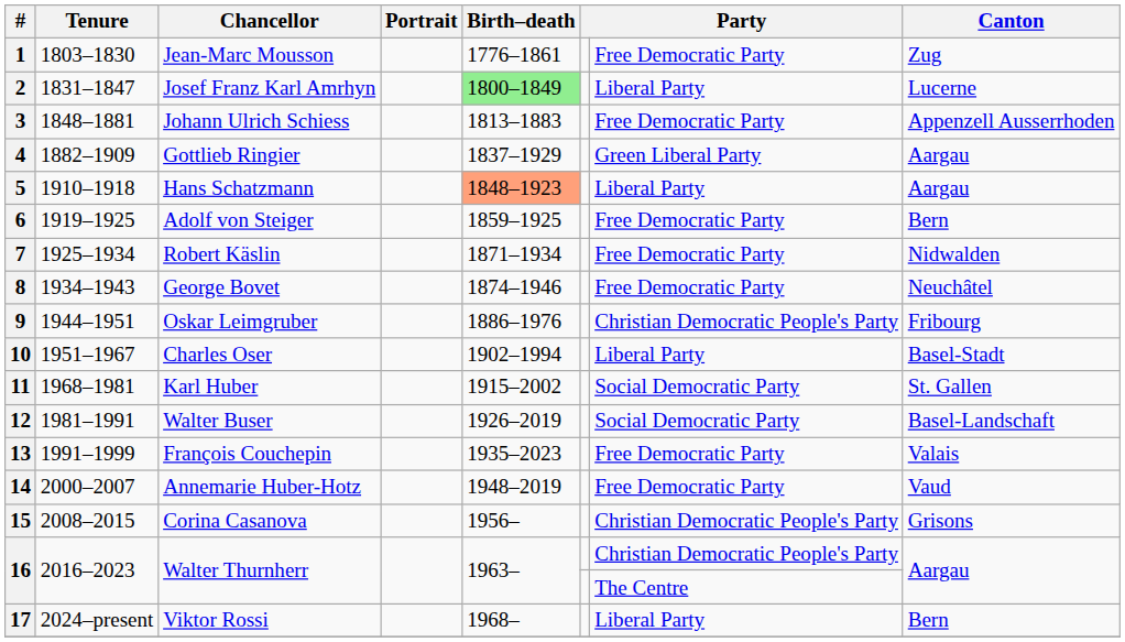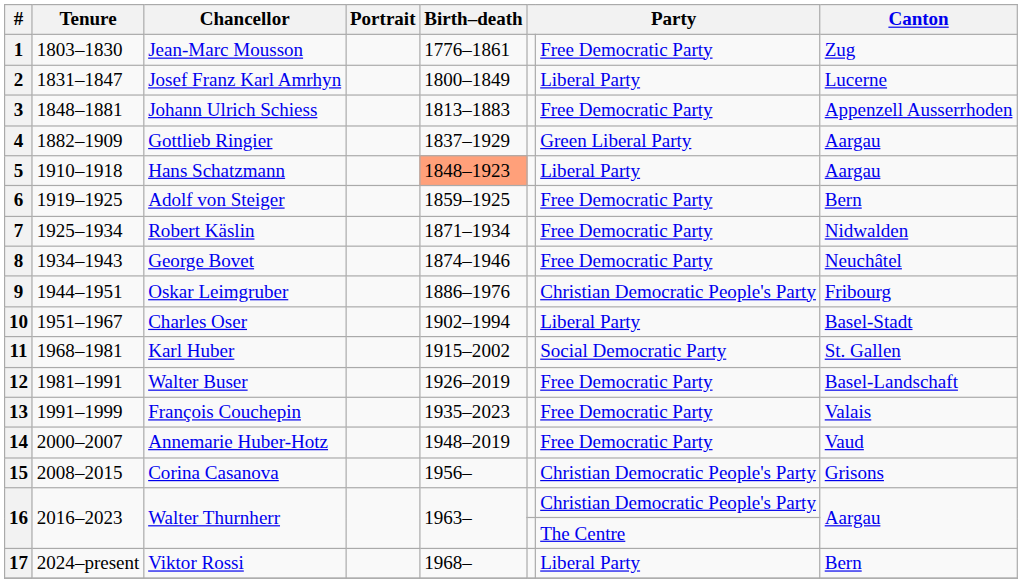2 | Birth–death: lightgreen background -> no background
12 | column 7: Social Democratic Party -> Free Democratic Party
